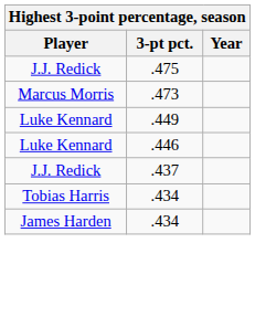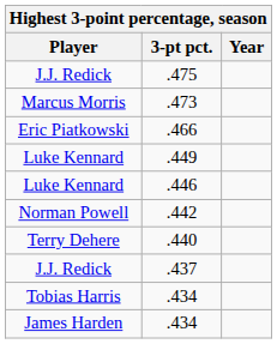+ row: Eric Piatkowski | .466
+ row: Norman Powell | .442
+ row: Terry Dehere | .440
